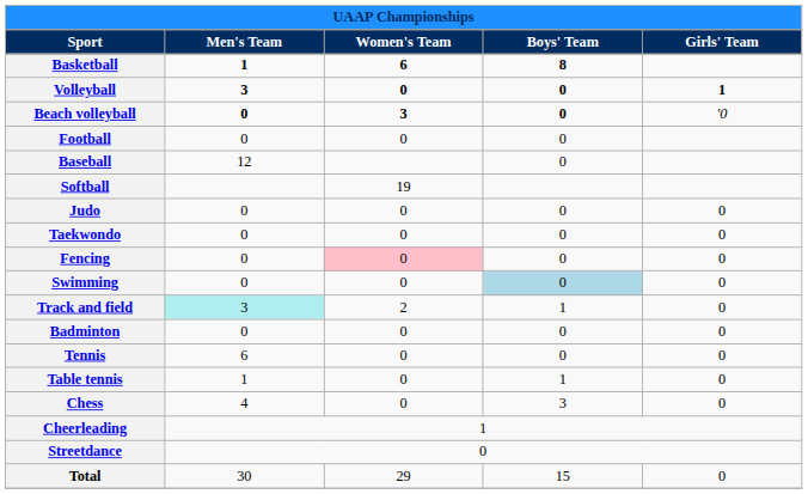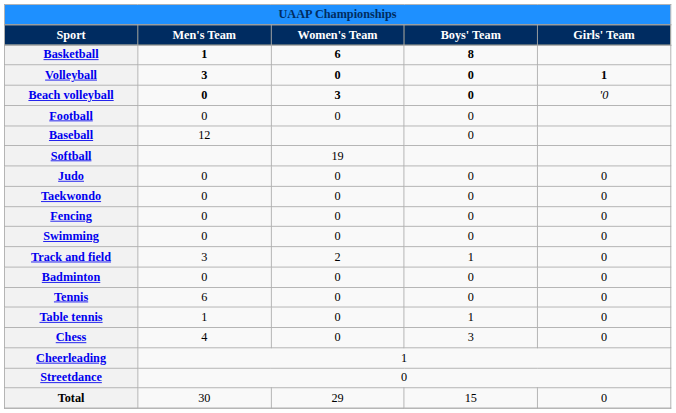Fencing | Women's Team: pink background -> no background
Swimming | Boys' Team: lightblue background -> no background
Track and field | Men's Team: paleturquoise background -> no background
